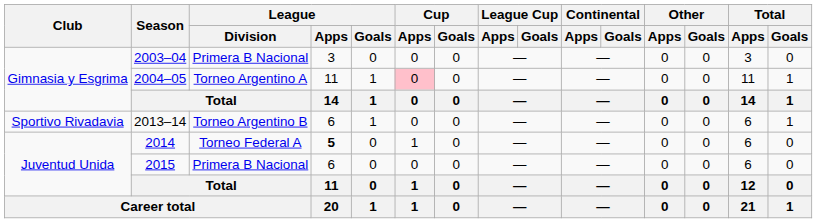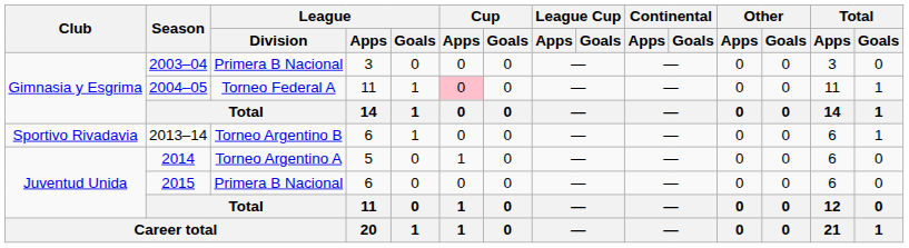2004–05 | League / Division: Torneo Argentino A -> Torneo Federal A
2014 | League / Division: Torneo Federal A -> Torneo Argentino A
2014 | League / Apps: bold -> normal
